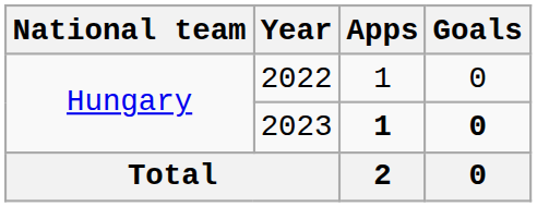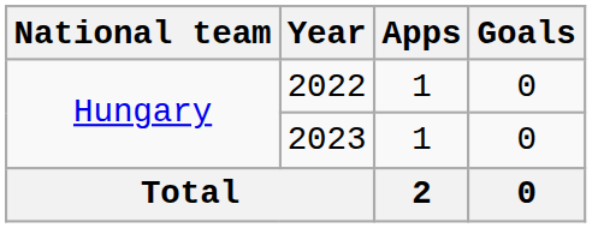2023 | Apps: bold -> normal
2023 | Goals: bold -> normal
